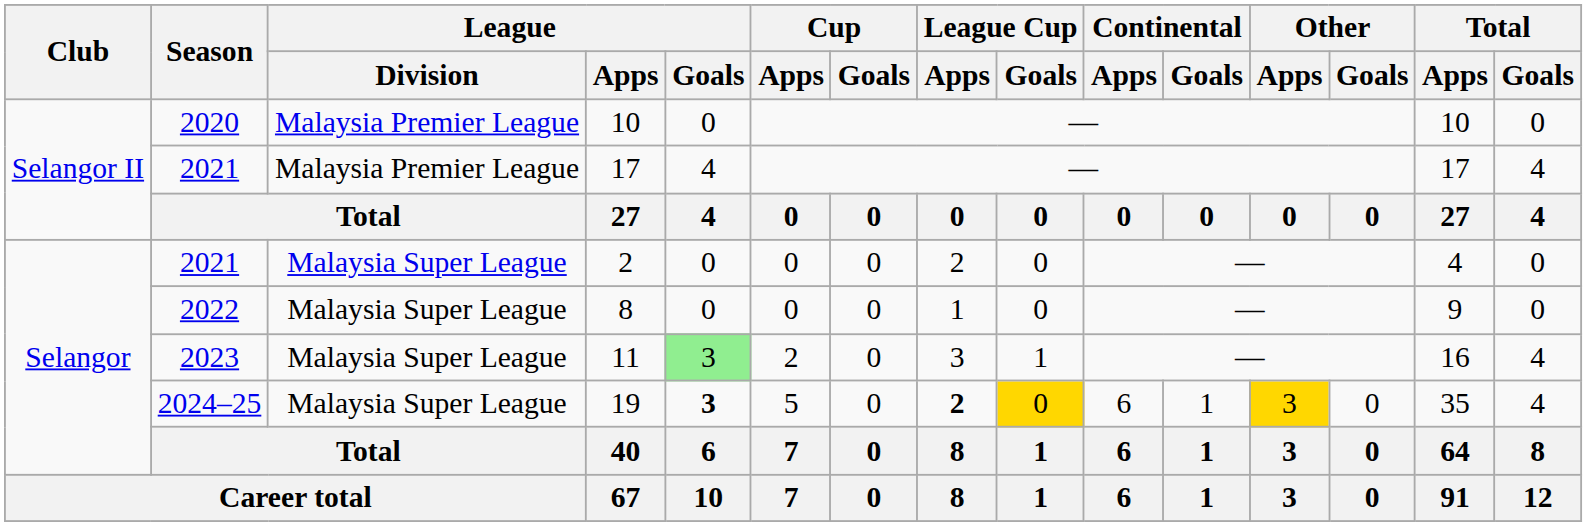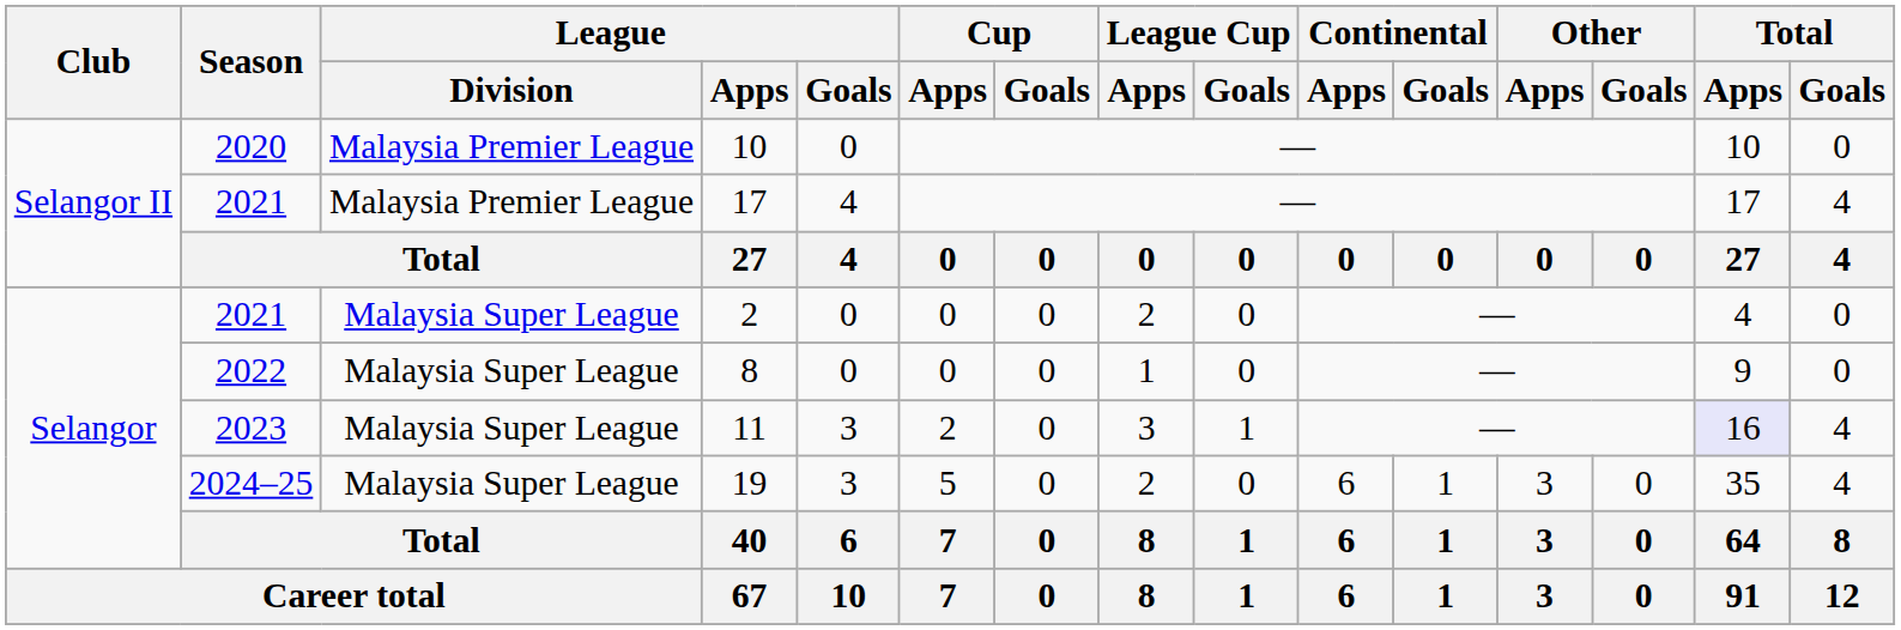11 | League / Goals: lightgreen background -> no background
11 | Total / Apps: no background -> lavender background
19 | League / Goals: bold -> normal
19 | League Cup / Apps: bold -> normal
19 | League Cup / Goals: gold background -> no background
19 | Other / Apps: gold background -> no background
